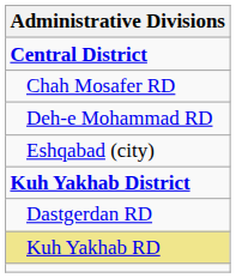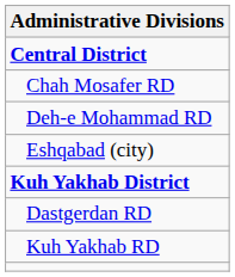row 8 | column 1: khaki background -> no background
